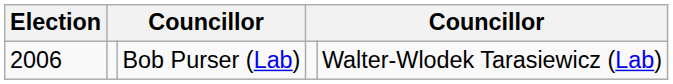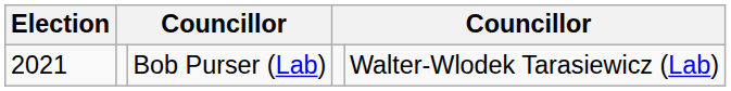Bob Purser (Lab) | Election: 2006 -> 2021
